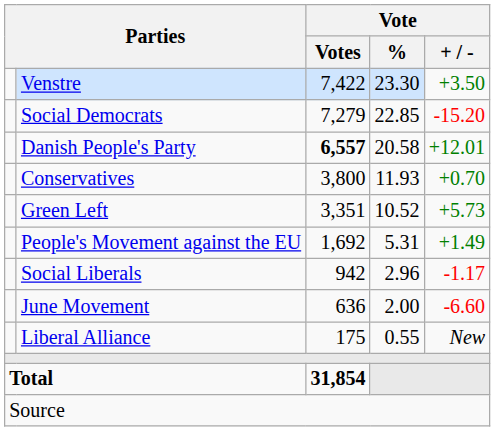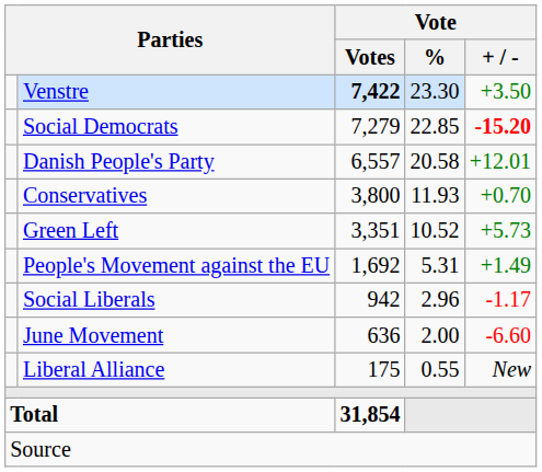Venstre | Vote / Votes: normal -> bold
Social Democrats | Vote / + / -: normal -> bold
Danish People's Party | Vote / Votes: bold -> normal
